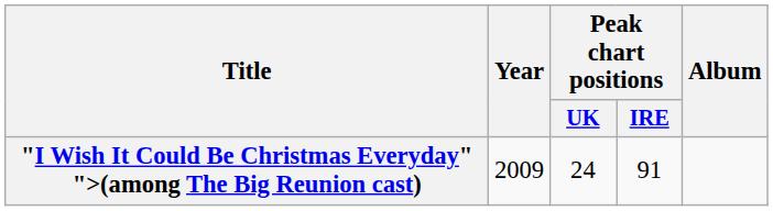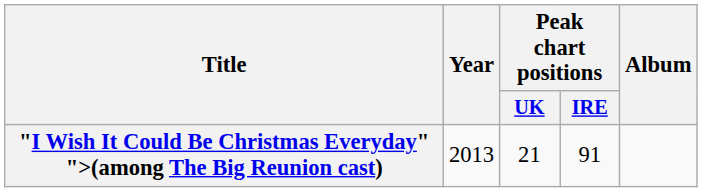row 3 | Year: 2009 -> 2013
row 3 | Peak chart positions / UK: 24 -> 21
